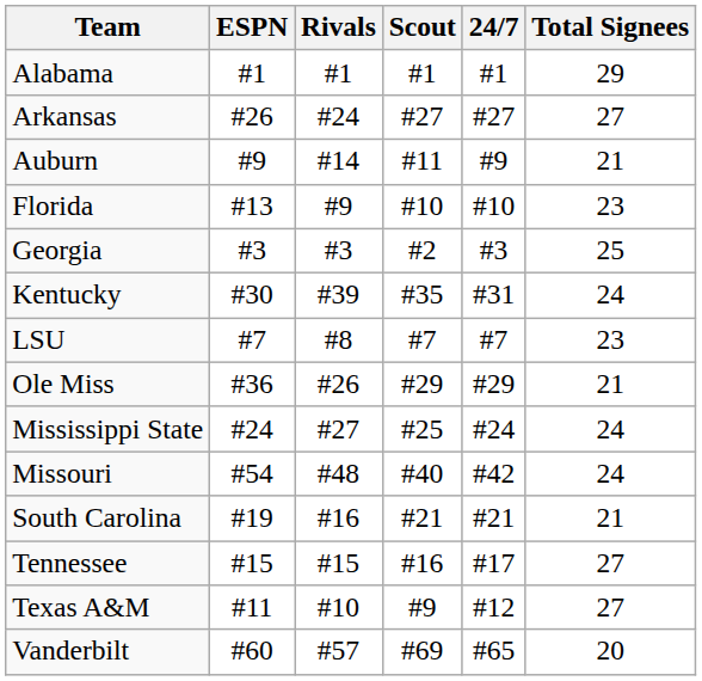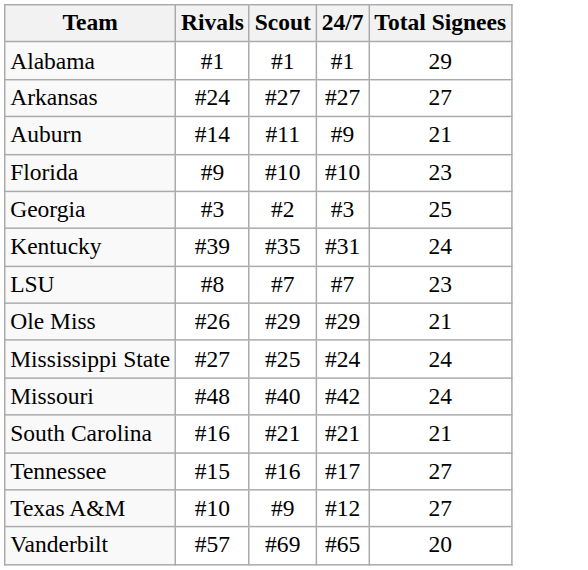- column: ESPN | #1 | #26 | #9 | #13 | #3 | #30 | #7 | #36 | #24 | #54 | #19 | #15 | #11 | #60
